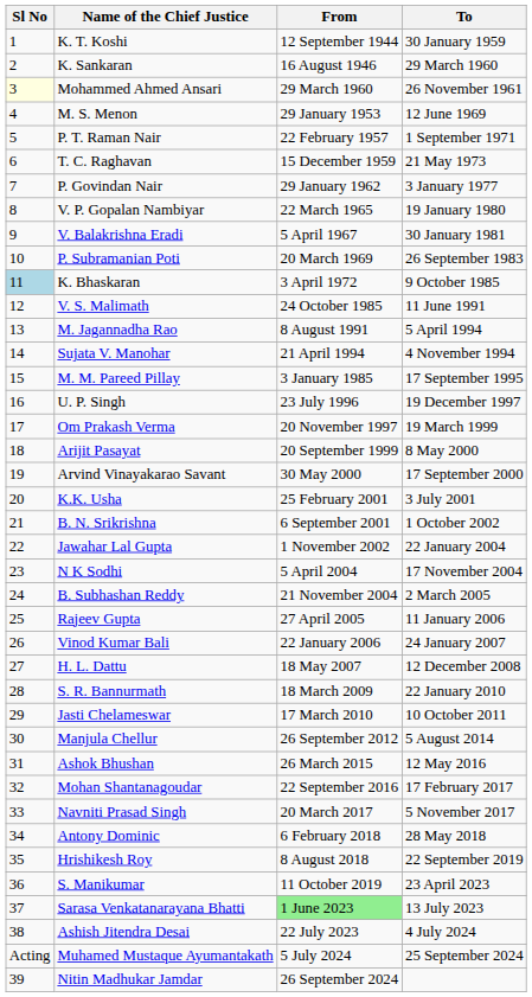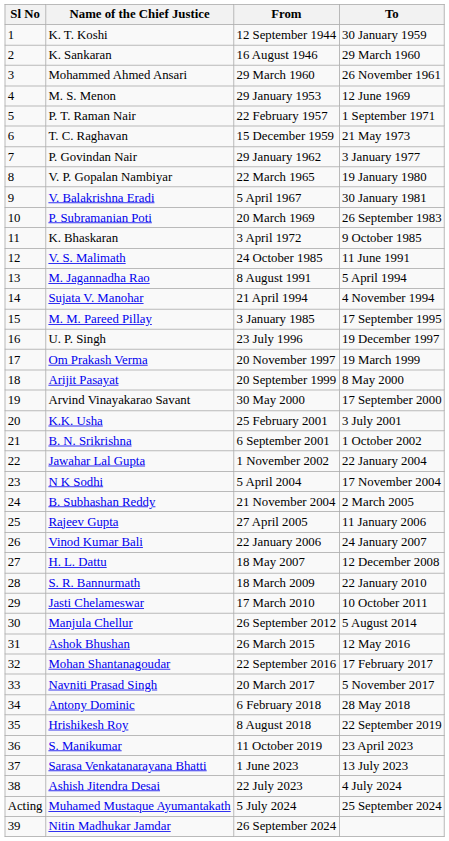Mohammed Ahmed Ansari | Sl No: lightyellow background -> no background
K. Bhaskaran | Sl No: lightblue background -> no background
Sarasa Venkatanarayana Bhatti | From: lightgreen background -> no background
